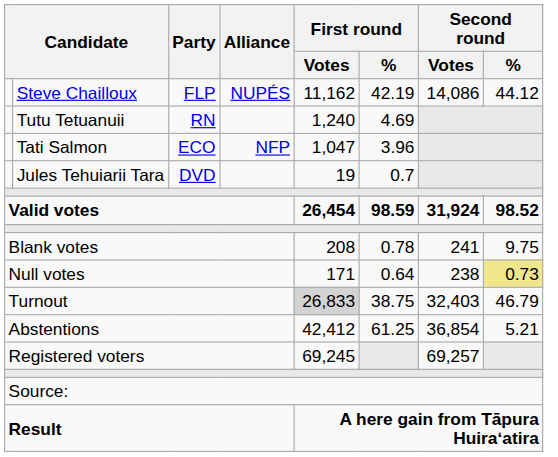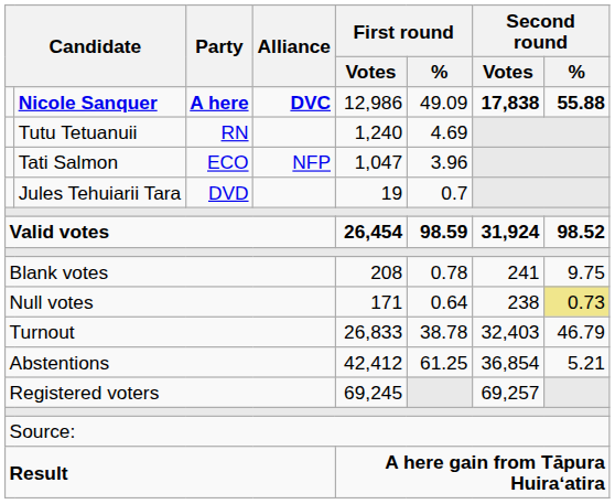+ row: Nicole Sanquer | A here | DVC | 12,986 | 49.09 | 17,838 | 55.88
- row: Steve Chailloux | FLP | NUPÉS | 11,162 | 42.19 | 14,086 | 44.12
Turnout | First round / Votes: lightgrey background -> no background
Turnout | First round / %: 38.75 -> 38.78
